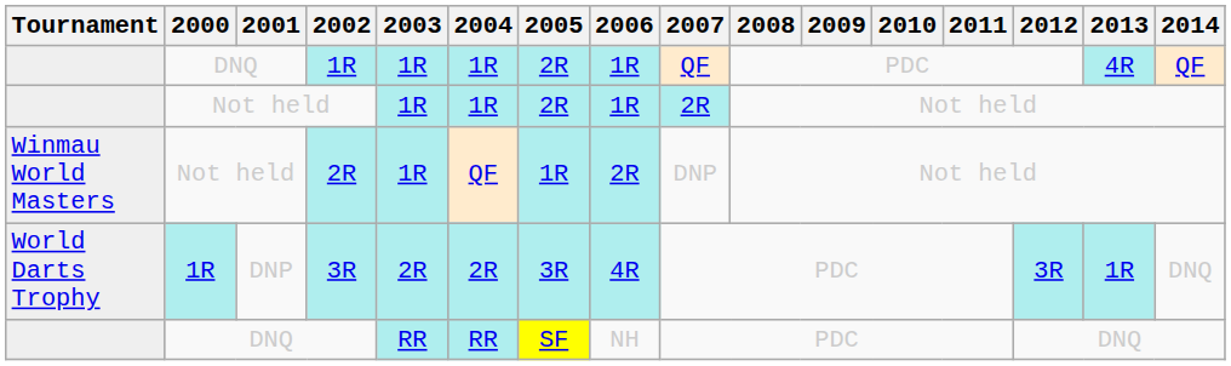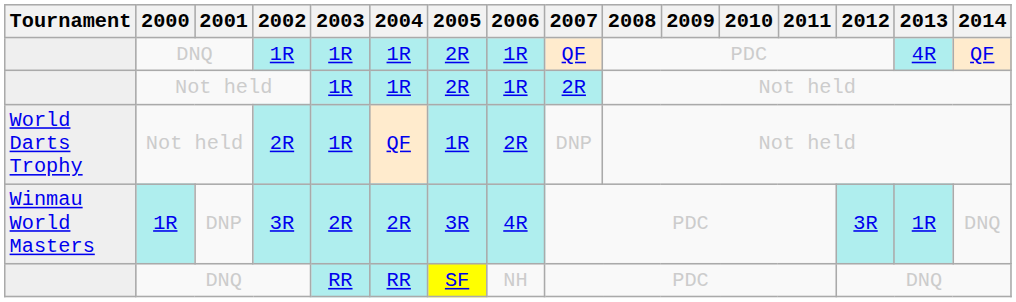row 4 | Tournament: Winmau World Masters -> World Darts Trophy
row 5 | Tournament: World Darts Trophy -> Winmau World Masters
